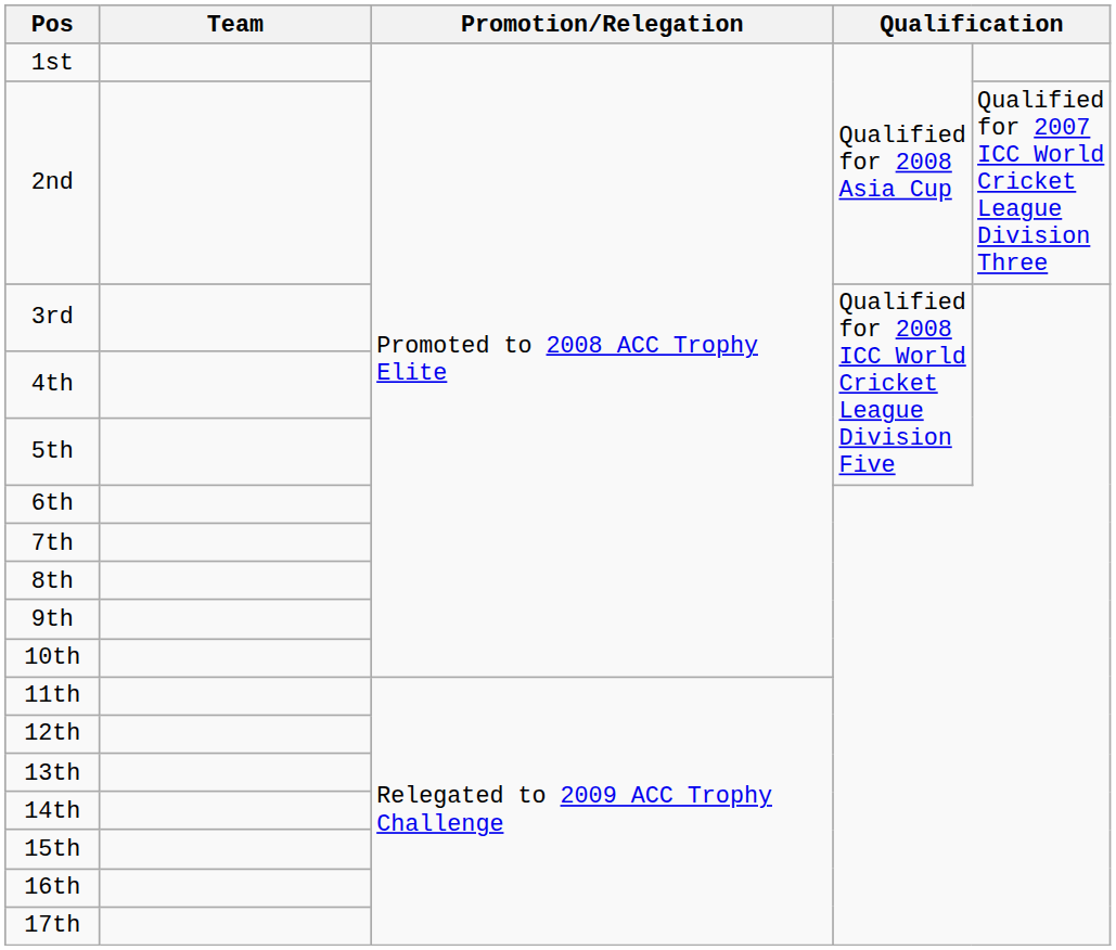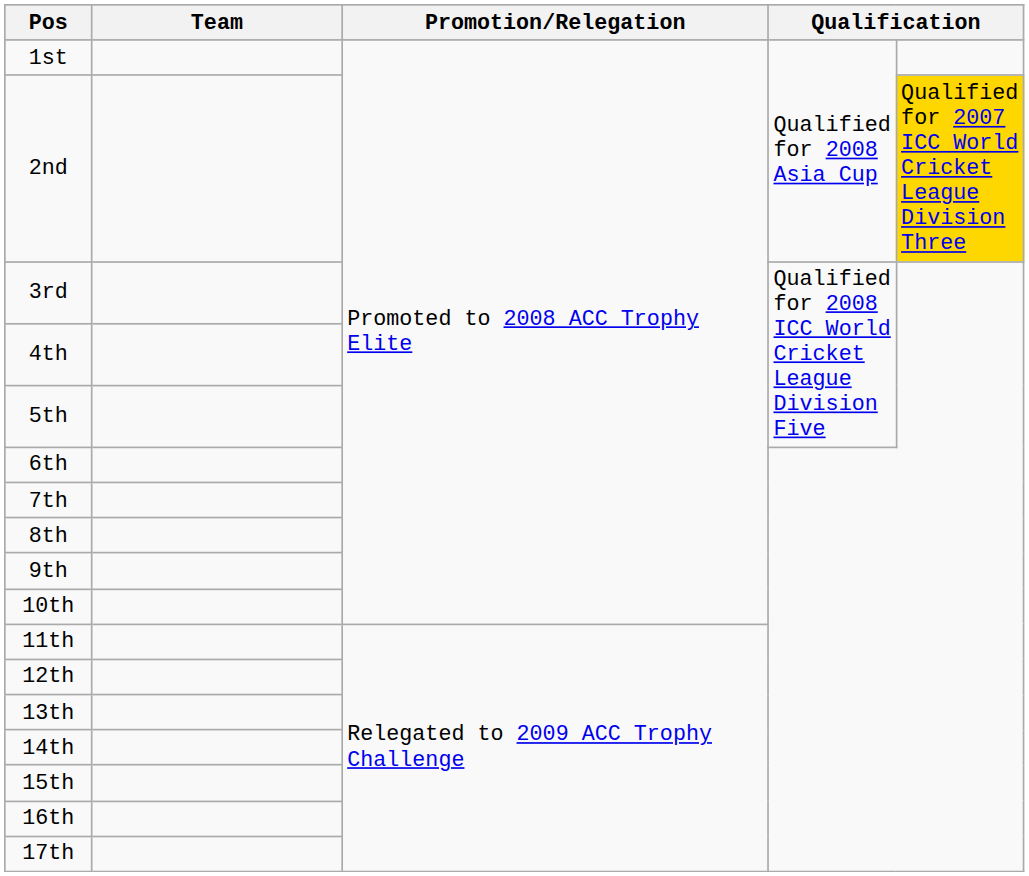2nd | column 5: no background -> gold background
